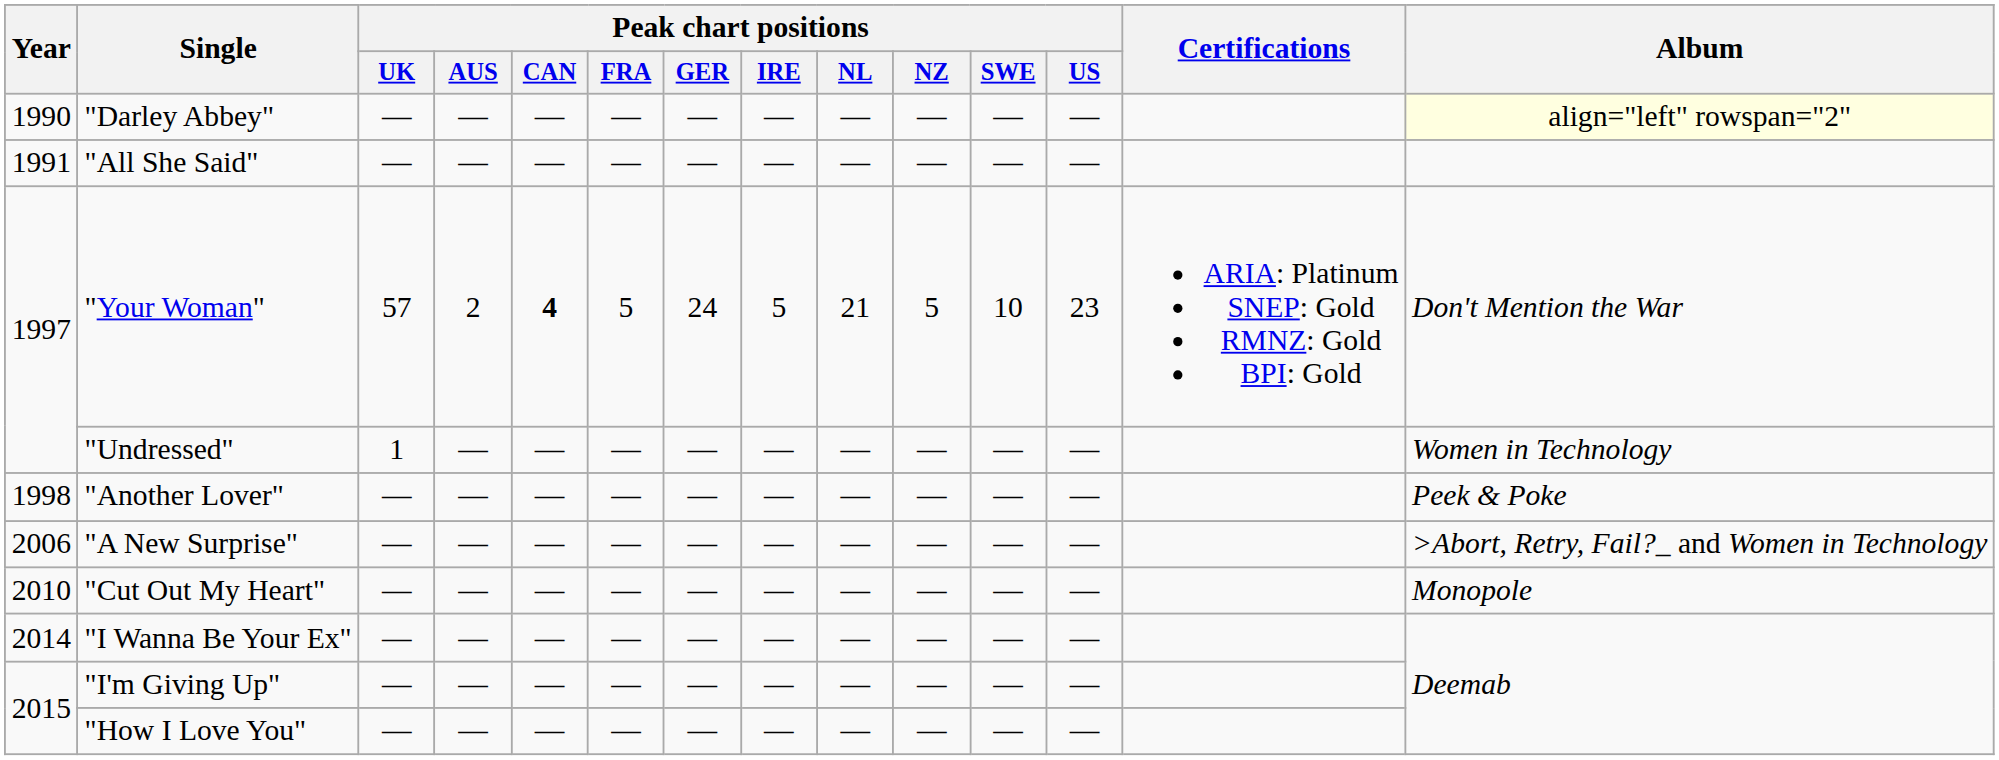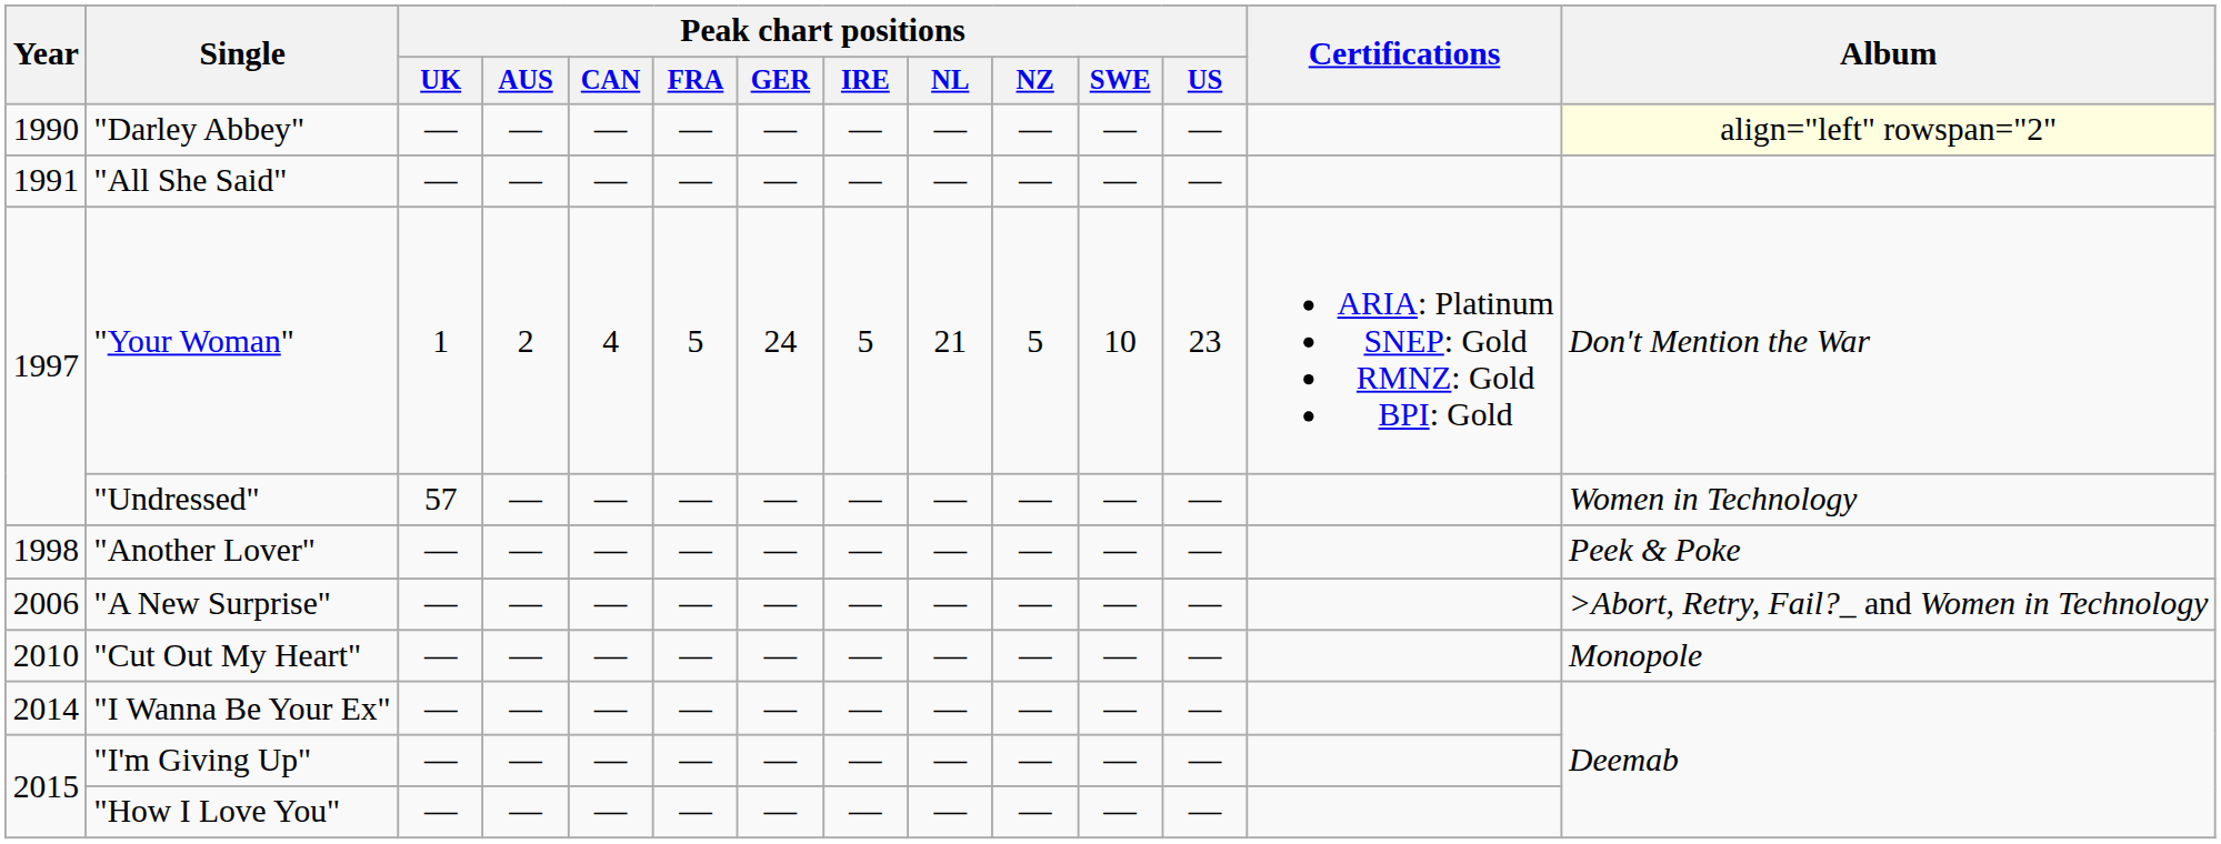"Your Woman" | Peak chart positions / UK: 57 -> 1
"Your Woman" | Peak chart positions / CAN: bold -> normal
"Undressed" | Peak chart positions / UK: 1 -> 57
